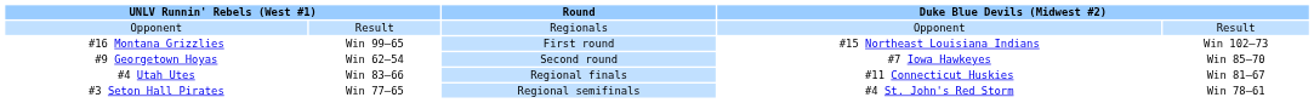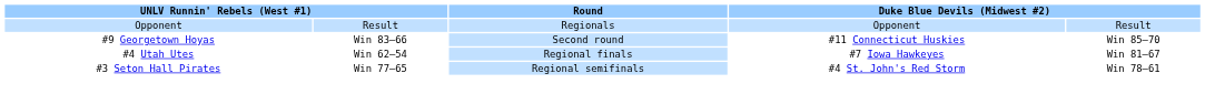- row: #16 Montana Grizzlies | Win 99–65 | First round | #15 Northeast Louisiana Indians | Win 102–73
#9 Georgetown Hoyas | column 2: Win 62–54 -> Win 83–66
#9 Georgetown Hoyas | column 4: #7 Iowa Hawkeyes -> #11 Connecticut Huskies
#4 Utah Utes | column 2: Win 83–66 -> Win 62–54
#4 Utah Utes | column 4: #11 Connecticut Huskies -> #7 Iowa Hawkeyes
